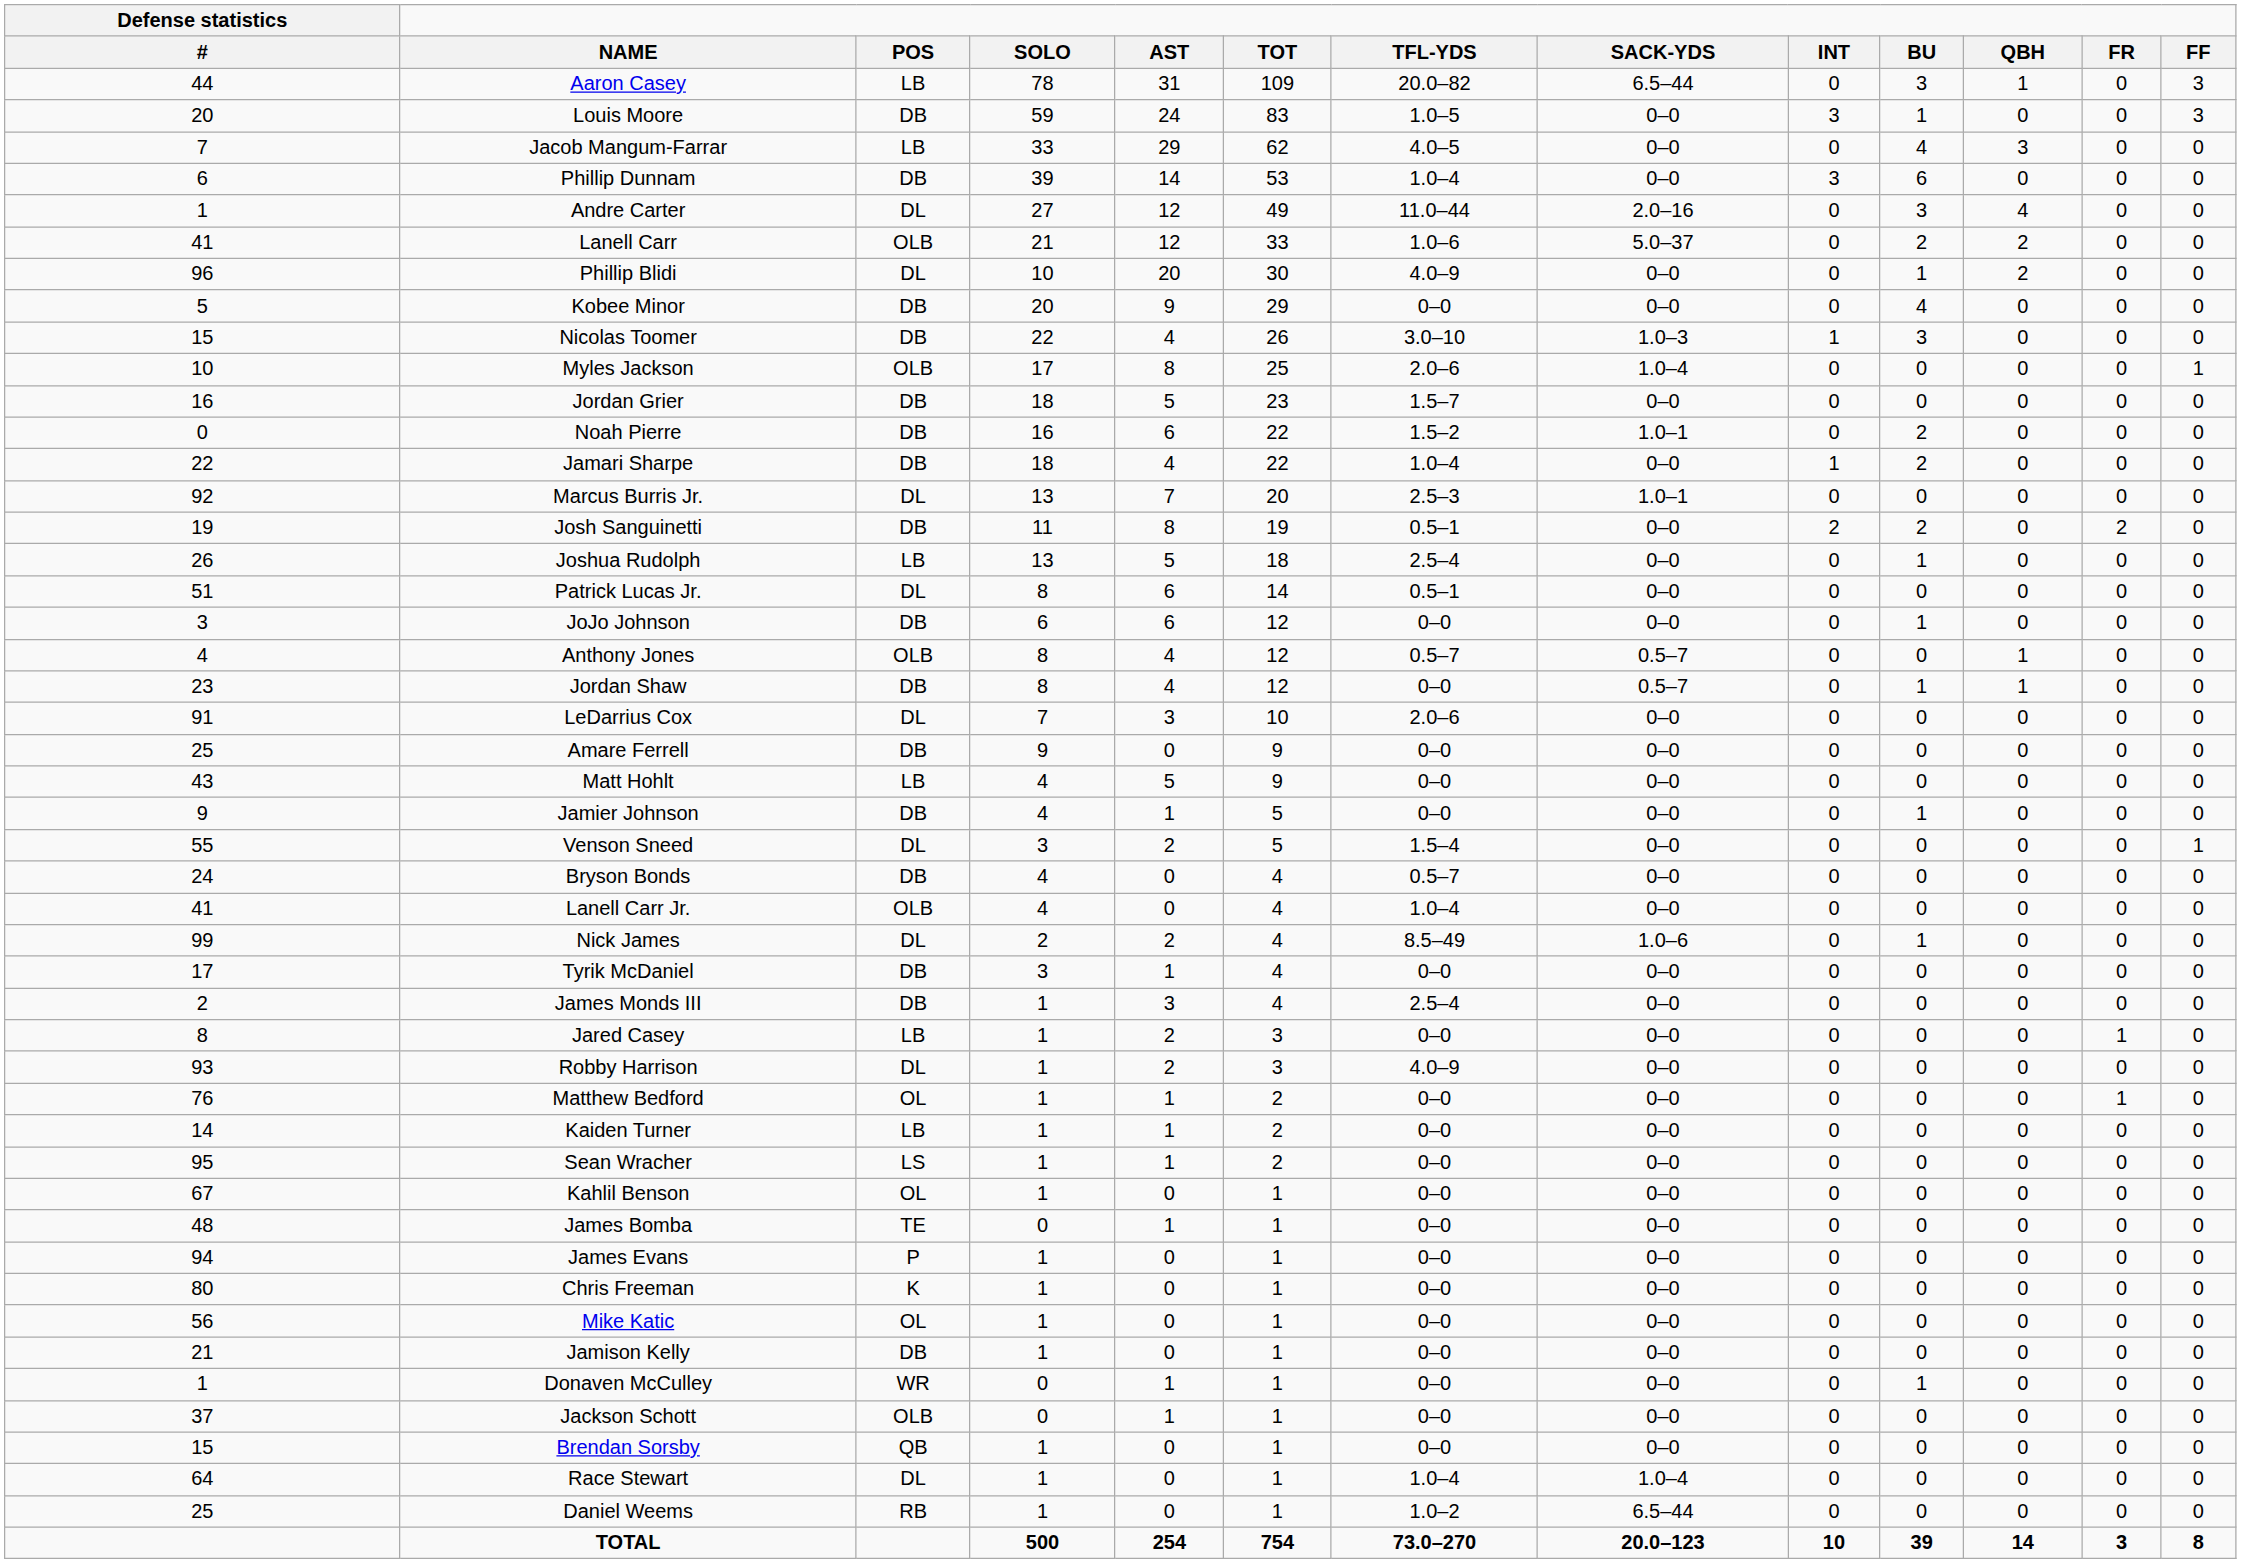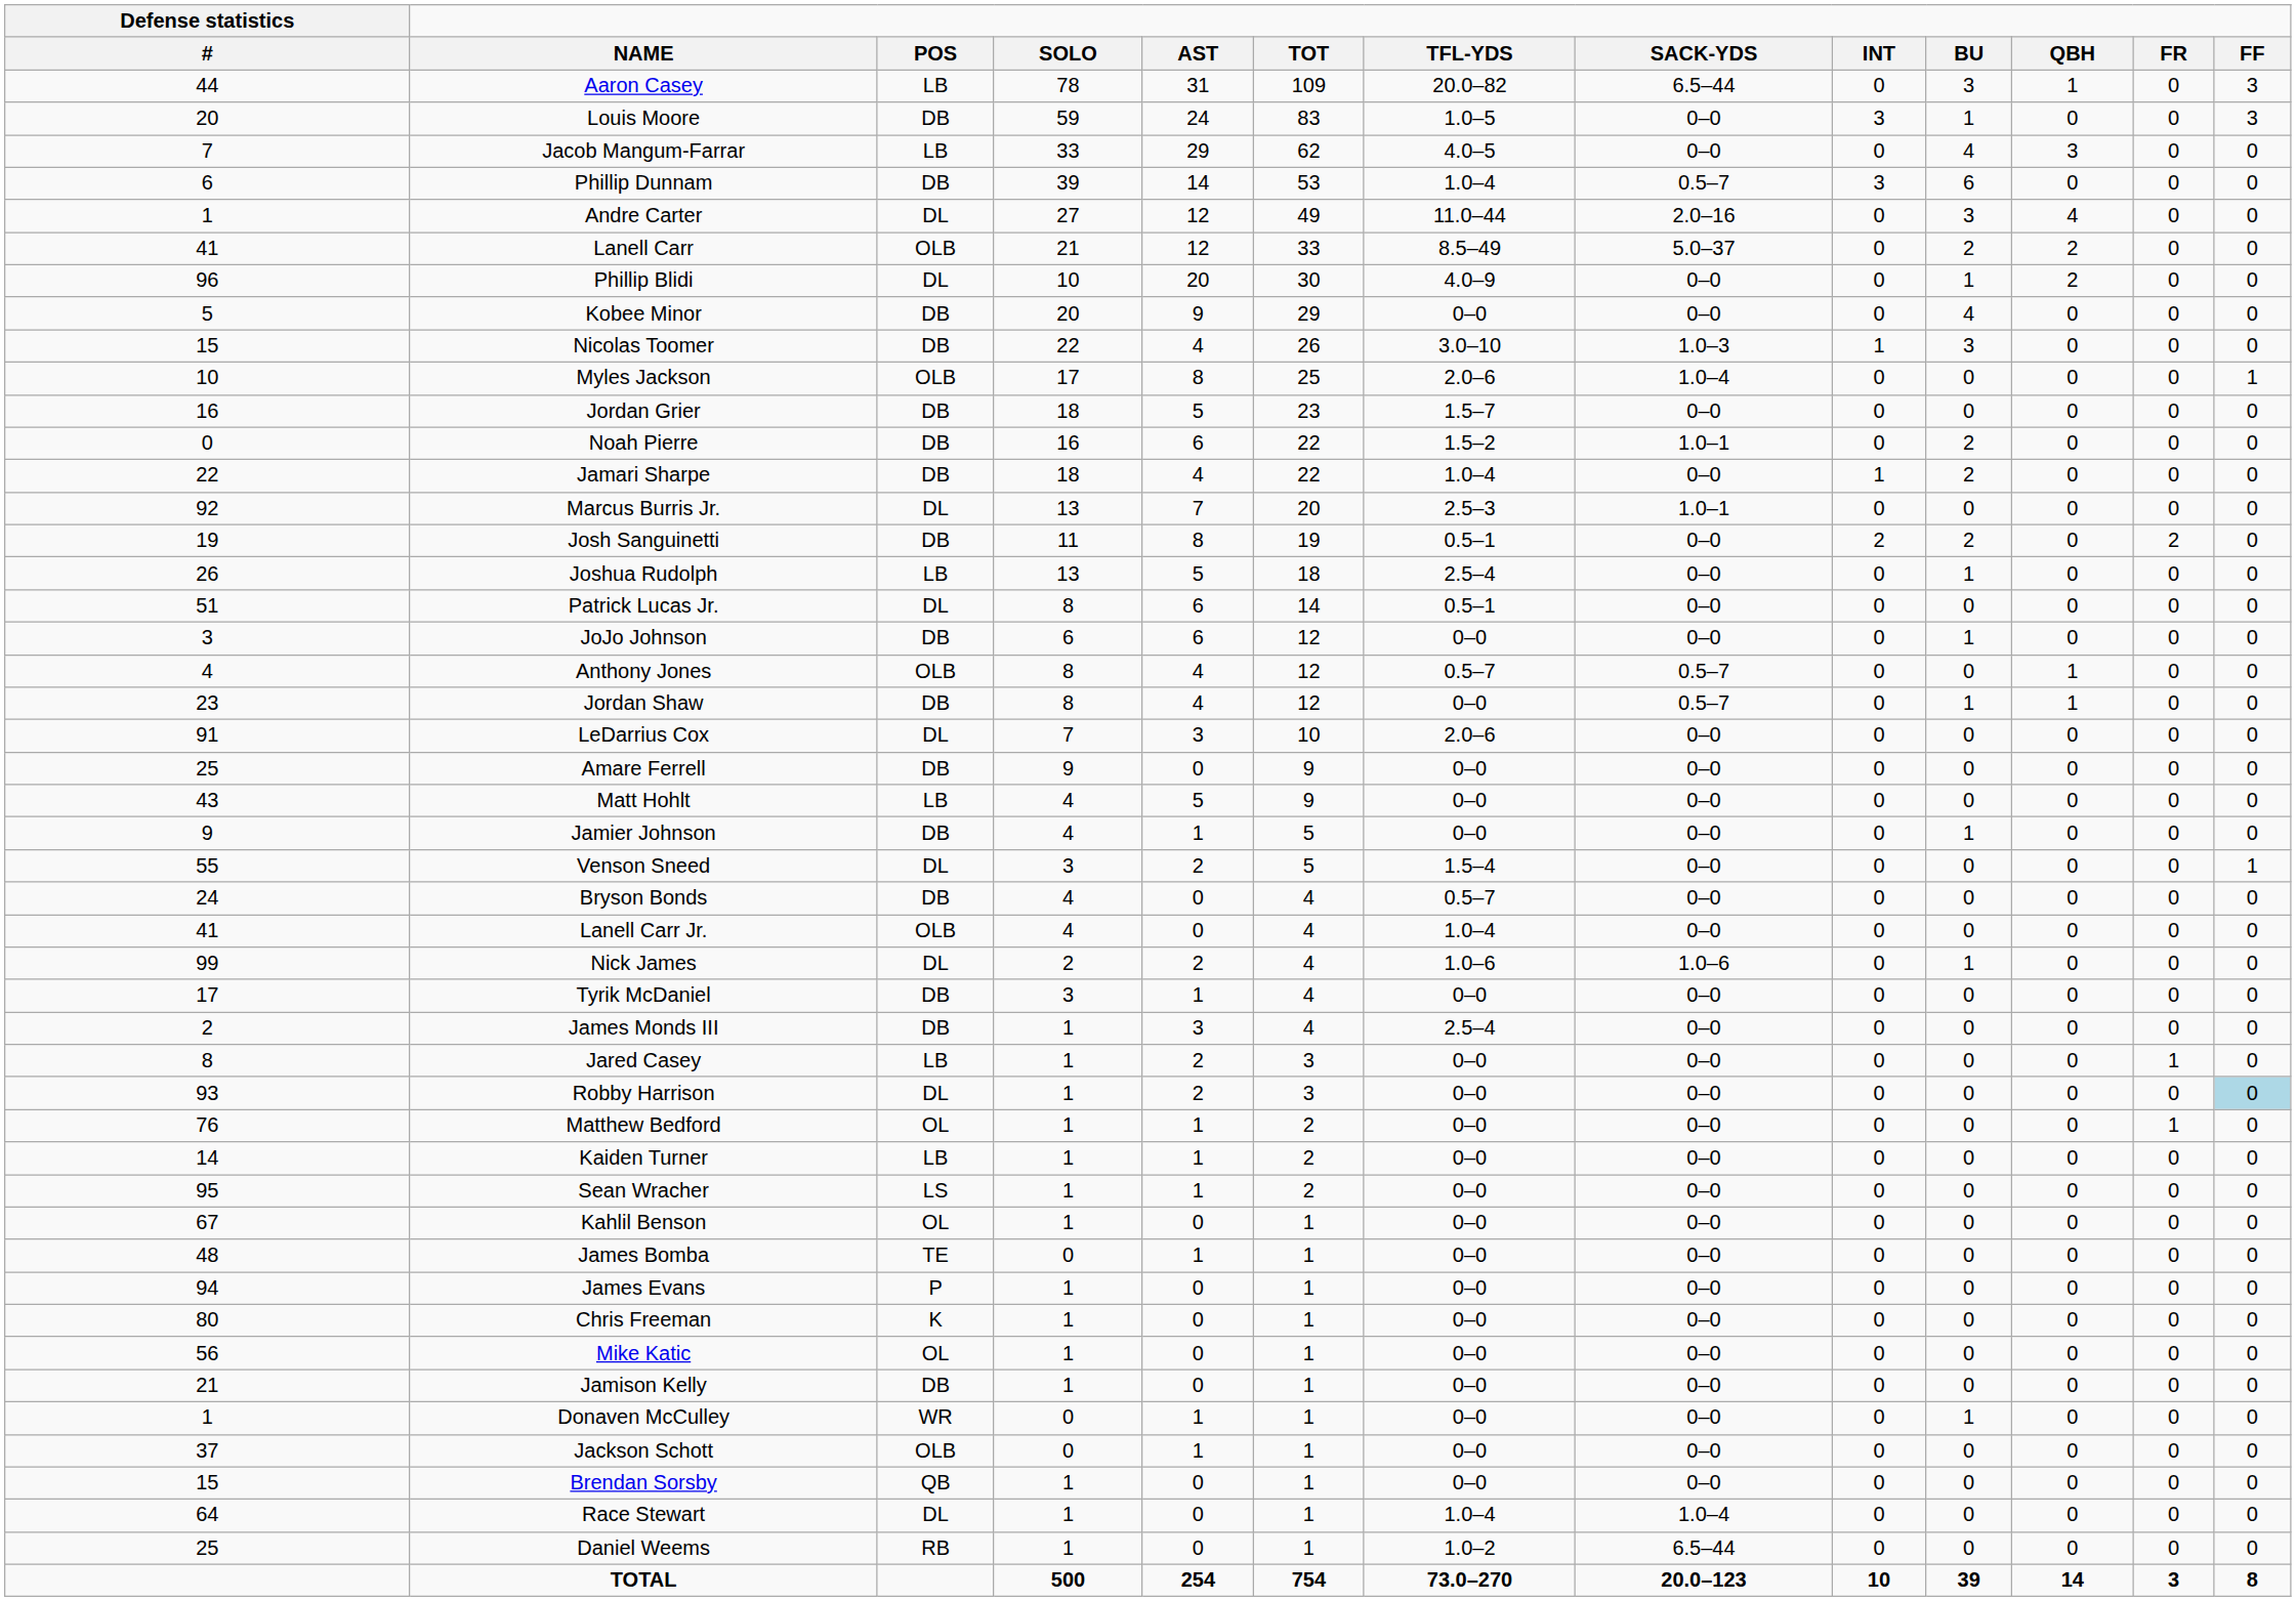Phillip Dunnam | SACK-YDS: 0–0 -> 0.5–7
Lanell Carr | TFL-YDS: 1.0–6 -> 8.5–49
Nick James | TFL-YDS: 8.5–49 -> 1.0–6
Robby Harrison | TFL-YDS: 4.0–9 -> 0–0
Robby Harrison | FF: no background -> lightblue background
